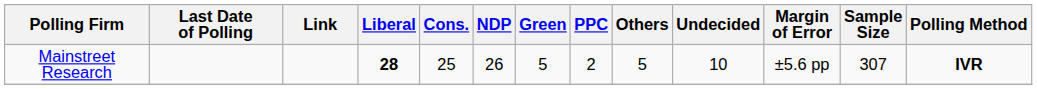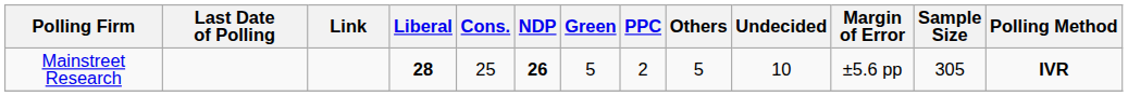Mainstreet Research | NDP: normal -> bold
Mainstreet Research | Sample Size: 307 -> 305
